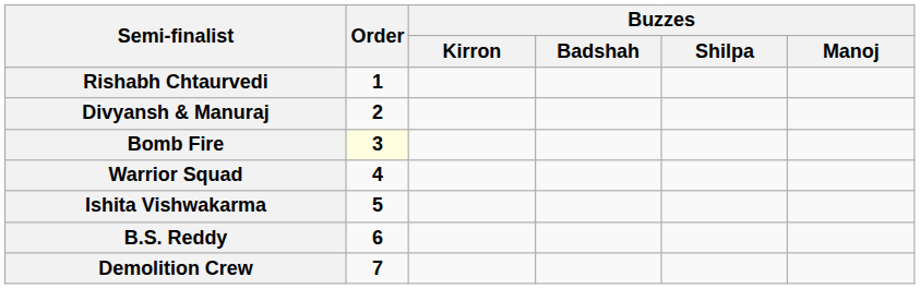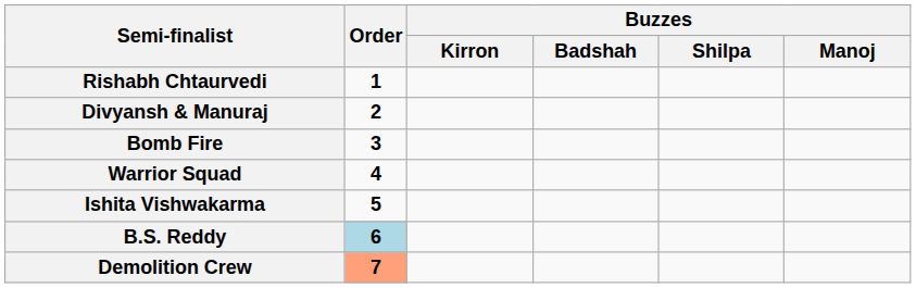Bomb Fire | Order: lightyellow background -> no background
B.S. Reddy | Order: no background -> lightblue background
Demolition Crew | Order: no background -> lightsalmon background
